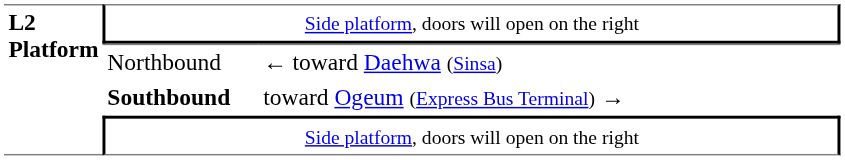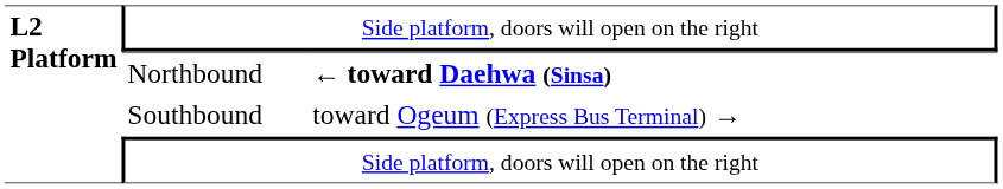Northbound | column 3: normal -> bold
Southbound | column 2: bold -> normal
